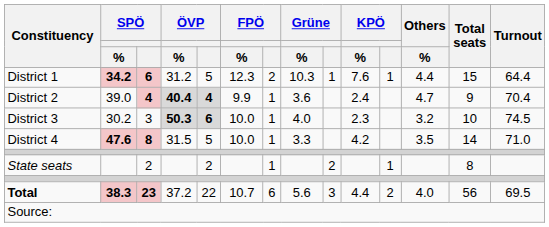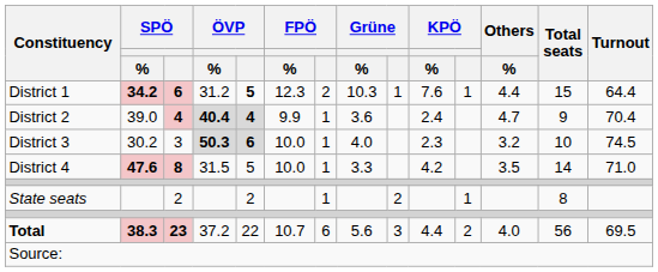District 1 | ÖVP: normal -> bold
